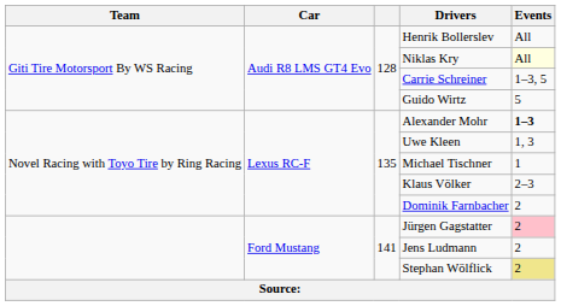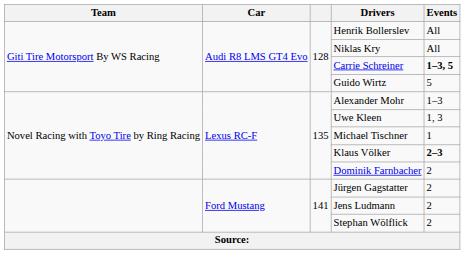Niklas Kry | Events: lightyellow background -> no background
Carrie Schreiner | Events: normal -> bold
Alexander Mohr | Events: bold -> normal
Klaus Völker | Events: normal -> bold
Jürgen Gagstatter | Events: pink background -> no background
Stephan Wölflick | Events: khaki background -> no background
